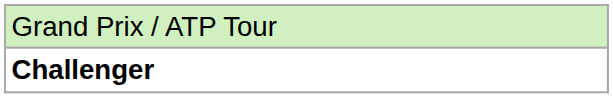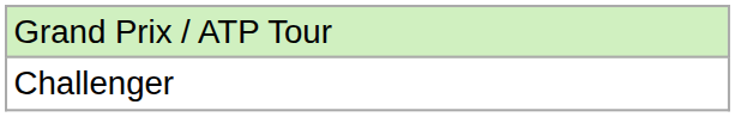row 2 | column 1: bold -> normal
